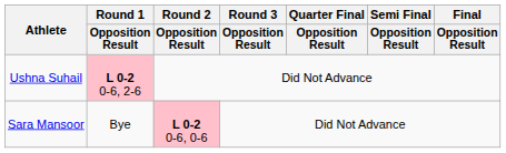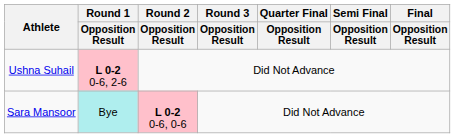Sara Mansoor | Round 1 / Opposition Result: no background -> paleturquoise background
